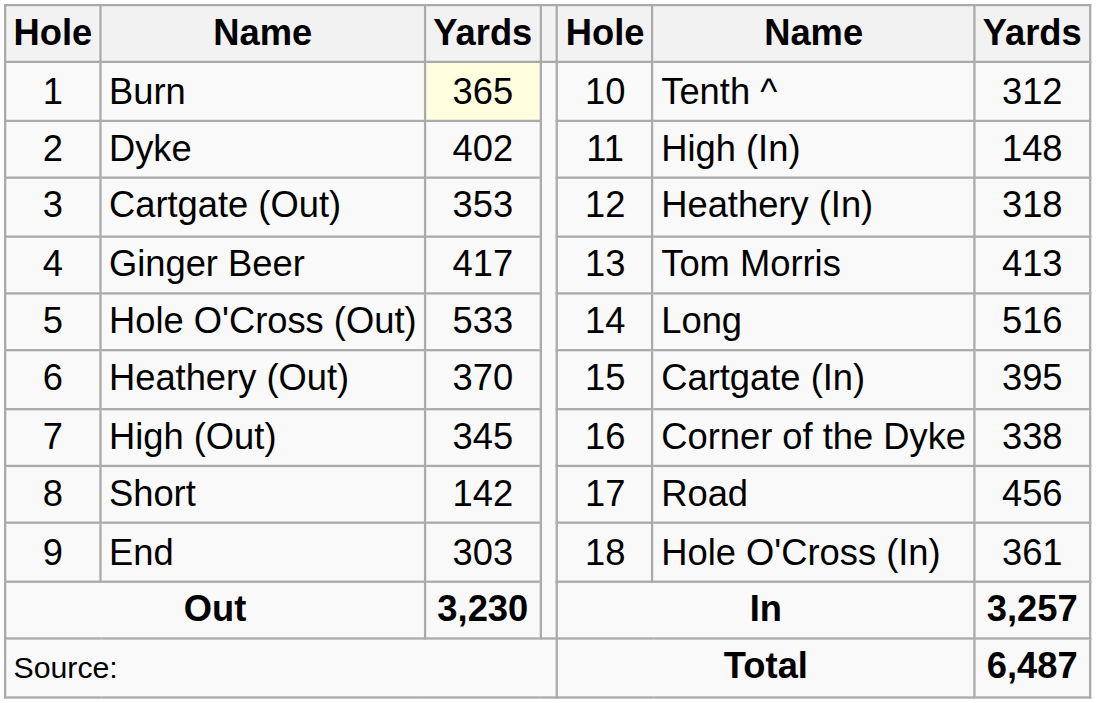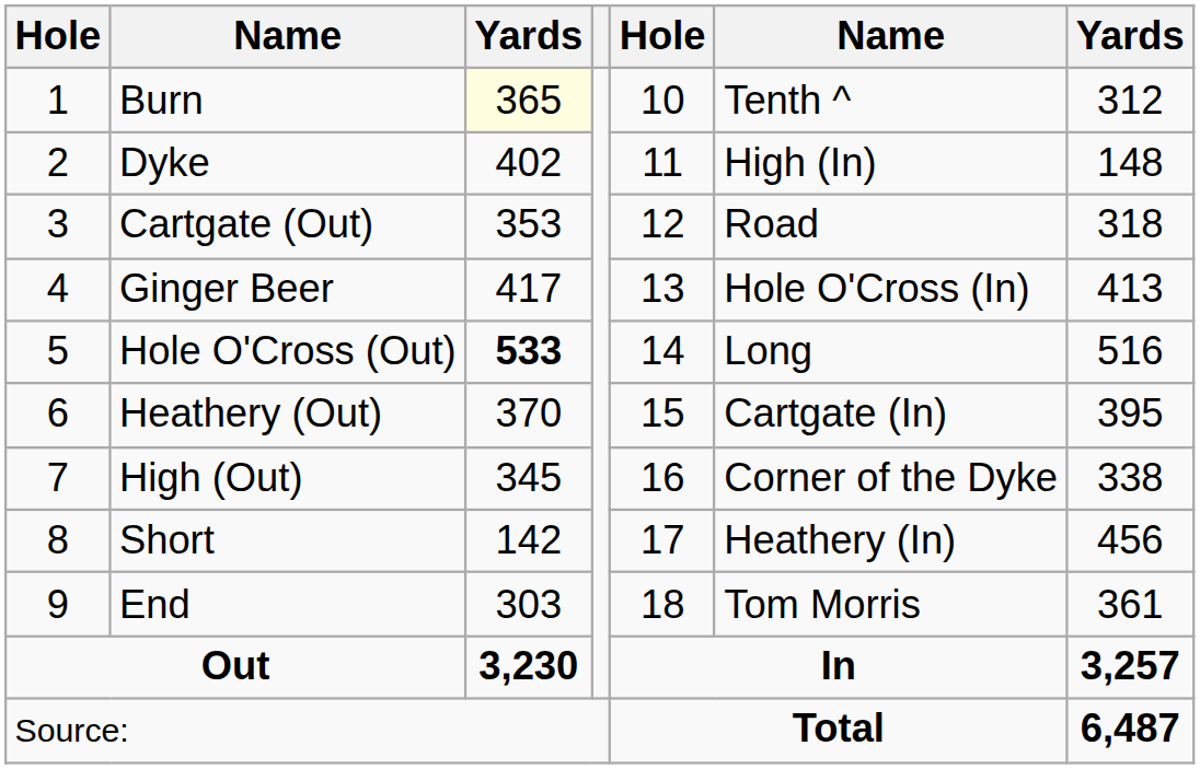Cartgate (Out) | column 6: Heathery (In) -> Road
Ginger Beer | column 6: Tom Morris -> Hole O'Cross (In)
Hole O'Cross (Out) | column 3: normal -> bold
Short | column 6: Road -> Heathery (In)
End | column 6: Hole O'Cross (In) -> Tom Morris
